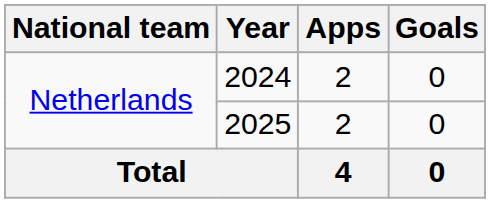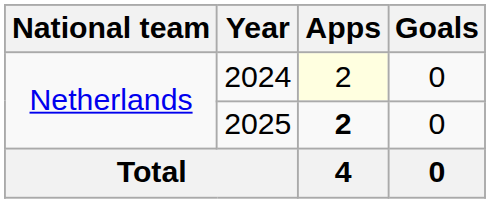2024 | Apps: no background -> lightyellow background
2025 | Apps: normal -> bold
